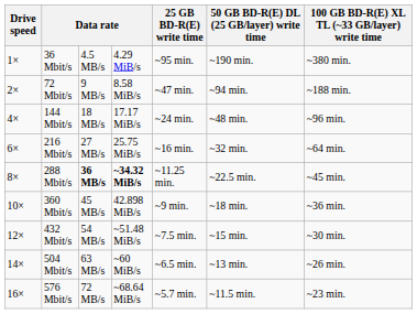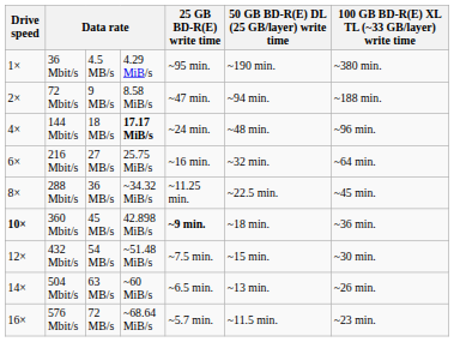144 Mbit/s | column 4: normal -> bold
288 Mbit/s | column 3: bold -> normal
288 Mbit/s | column 4: bold -> normal
360 Mbit/s | Drive speed: normal -> bold
360 Mbit/s | 25 GB BD-R(E) write time: normal -> bold
